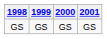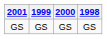columns swapped: 1998 <-> 2001
